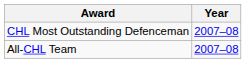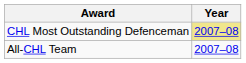CHL Most Outstanding Defenceman | Year: no background -> khaki background
